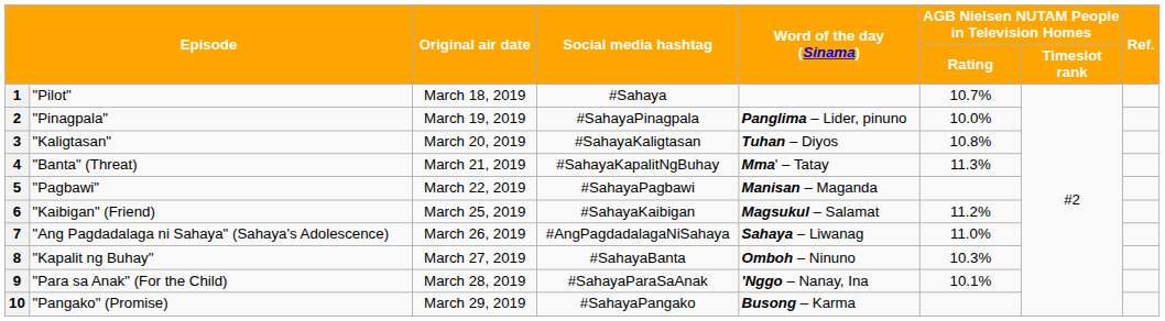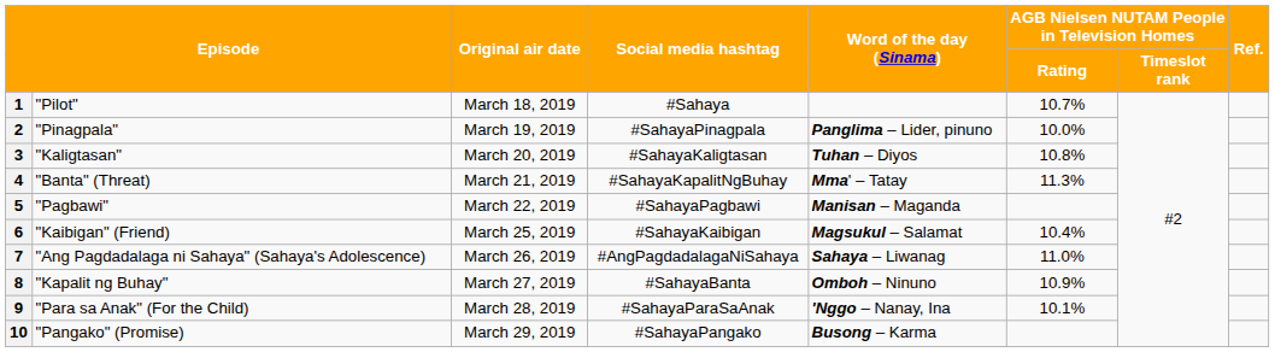6 | AGB Nielsen NUTAM People in Television Homes / Rating: 11.2% -> 10.4%
8 | AGB Nielsen NUTAM People in Television Homes / Rating: 10.3% -> 10.9%
